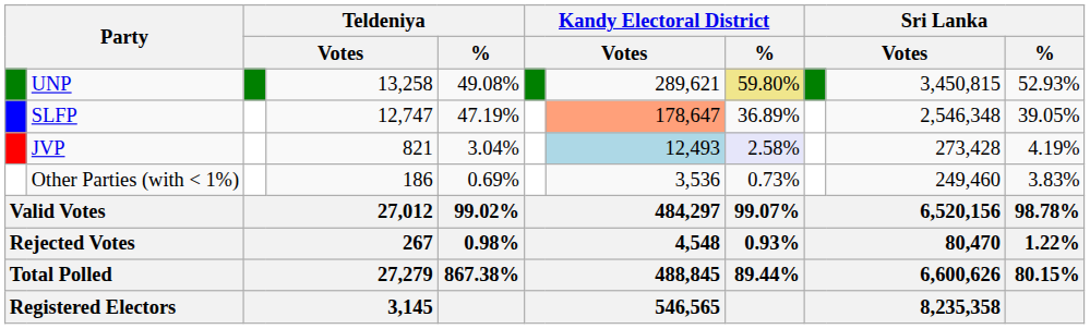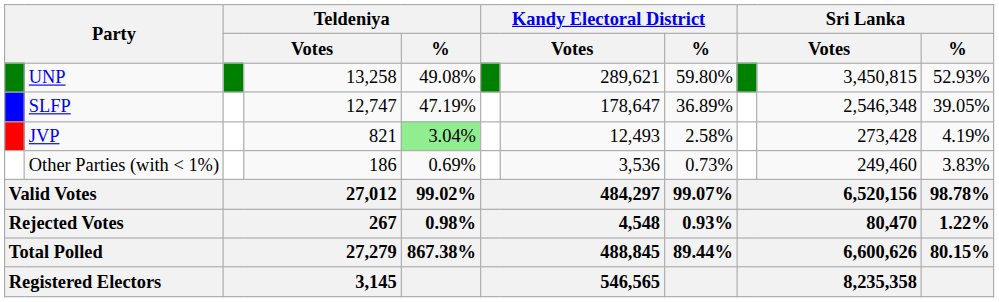UNP | Kandy Electoral District / %: khaki background -> no background
SLFP | column 7: lightsalmon background -> no background
JVP | Teldeniya / %: no background -> lightgreen background
JVP | column 7: lightblue background -> no background
JVP | Kandy Electoral District / %: lavender background -> no background
